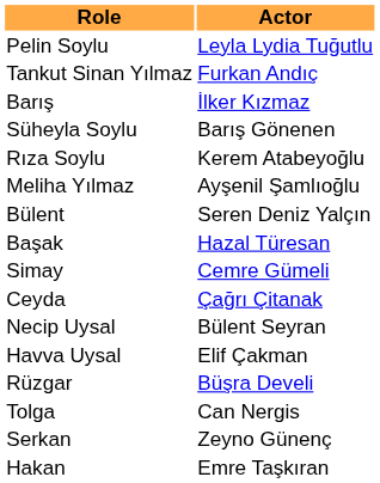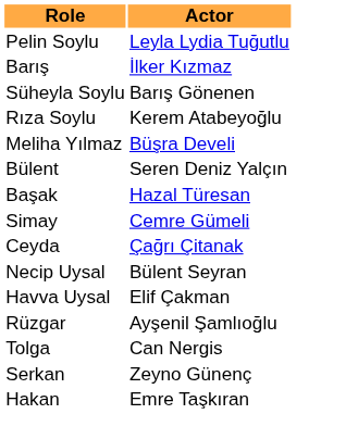- row: Tankut Sinan Yılmaz | Furkan Andıç
Meliha Yılmaz | Actor: Ayşenil Şamlıoğlu -> Büşra Develi
Rüzgar | Actor: Büşra Develi -> Ayşenil Şamlıoğlu
